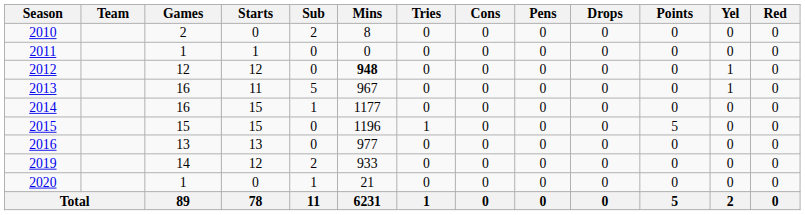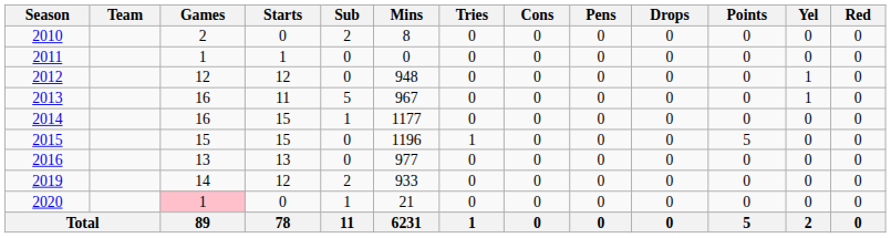2012 | Mins: bold -> normal
2020 | Games: no background -> pink background
